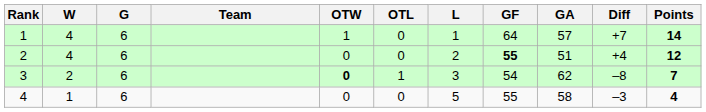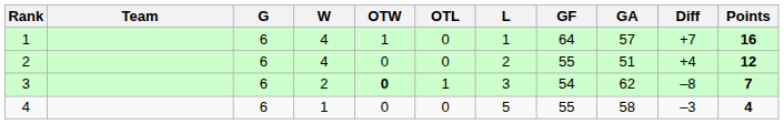columns swapped: Team <-> W
row 2 | Points: 14 -> 16
row 3 | GF: bold -> normal
